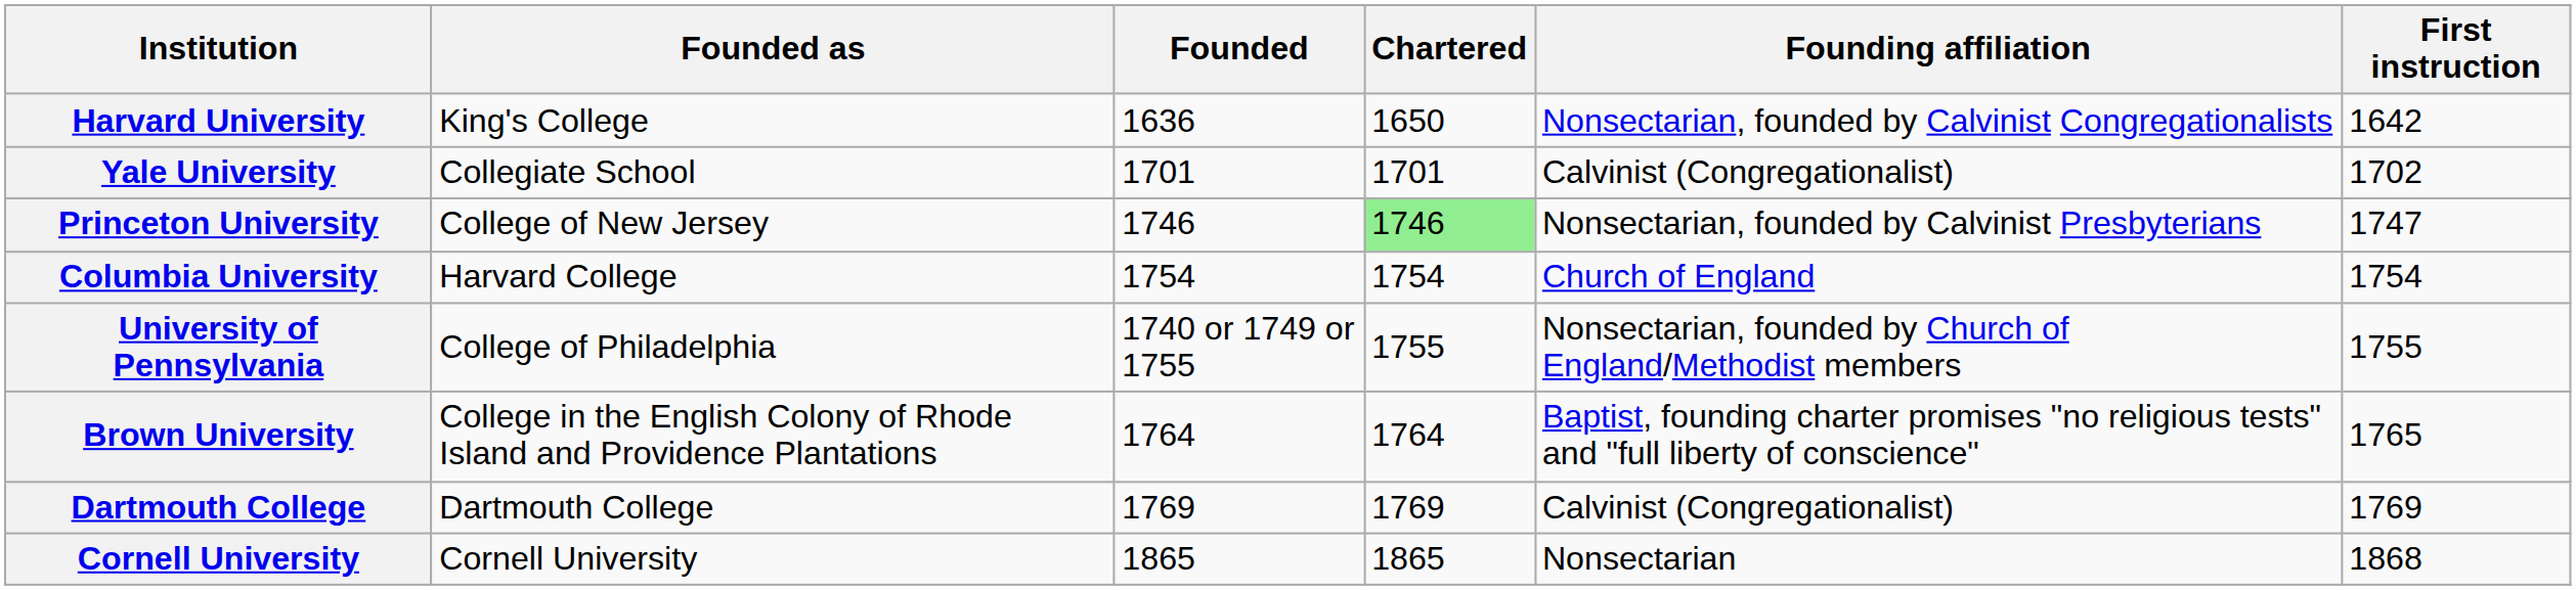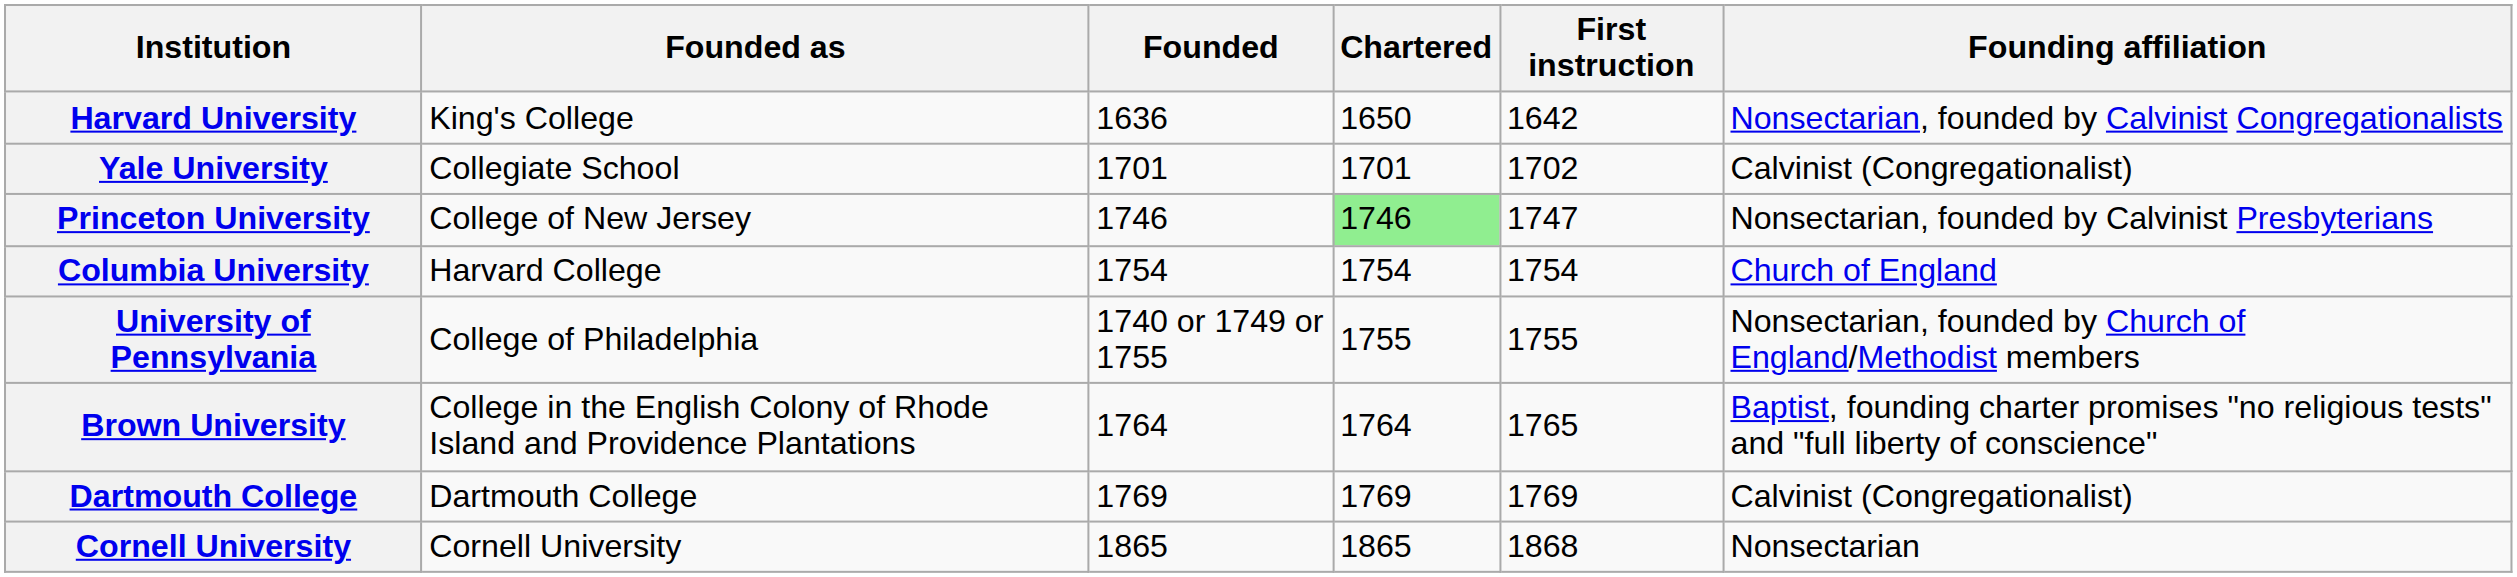columns swapped: First instruction <-> Founding affiliation
